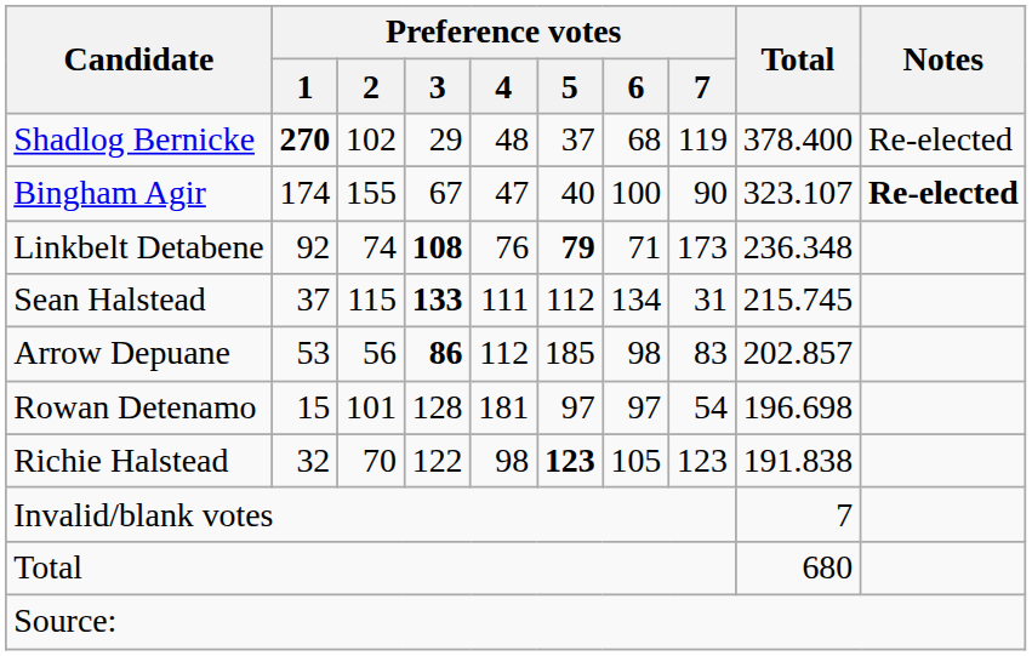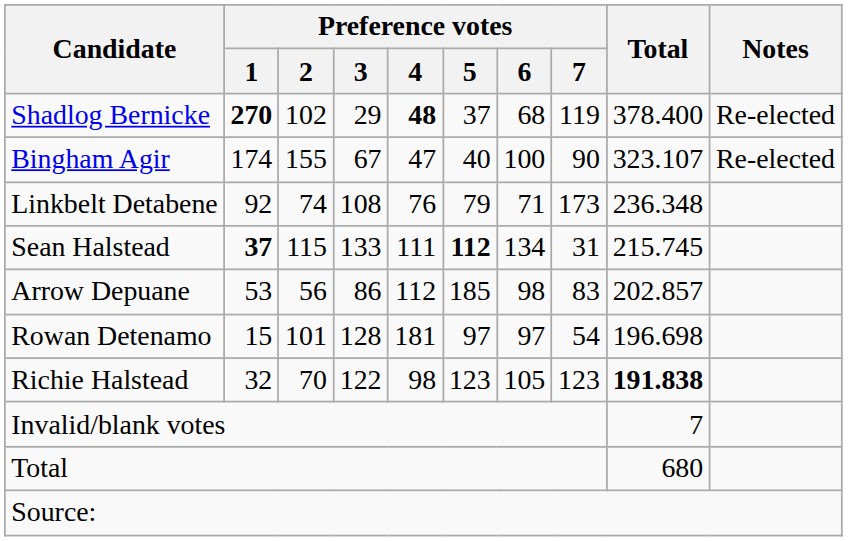Shadlog Bernicke | Preference votes / 4: normal -> bold
Bingham Agir | Notes: bold -> normal
Linkbelt Detabene | Preference votes / 3: bold -> normal
Linkbelt Detabene | Preference votes / 5: bold -> normal
Sean Halstead | Preference votes / 1: normal -> bold
Sean Halstead | Preference votes / 3: bold -> normal
Sean Halstead | Preference votes / 5: normal -> bold
Arrow Depuane | Preference votes / 3: bold -> normal
Richie Halstead | Preference votes / 5: bold -> normal
Richie Halstead | Total: normal -> bold
